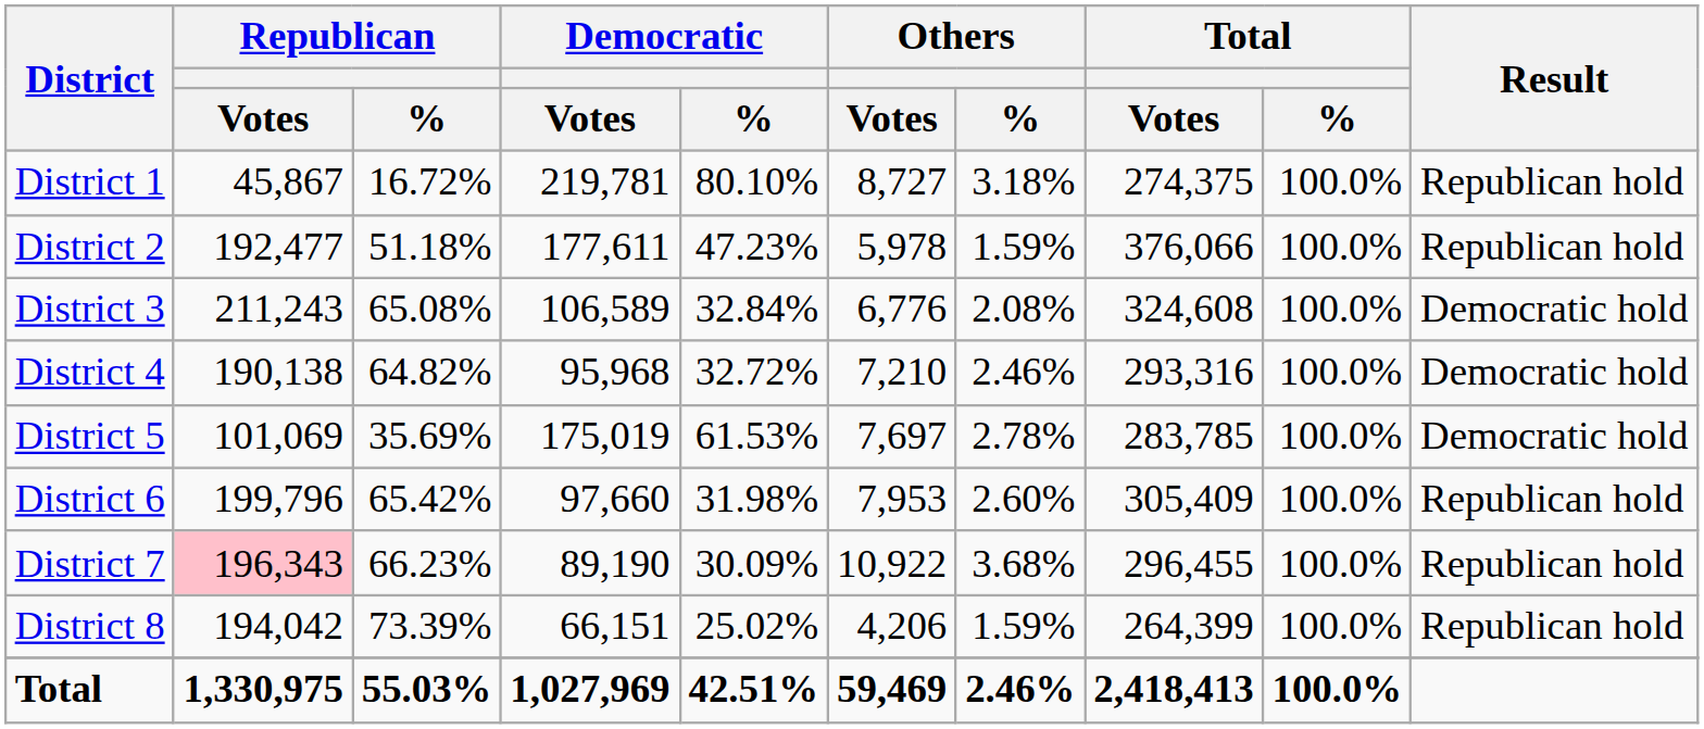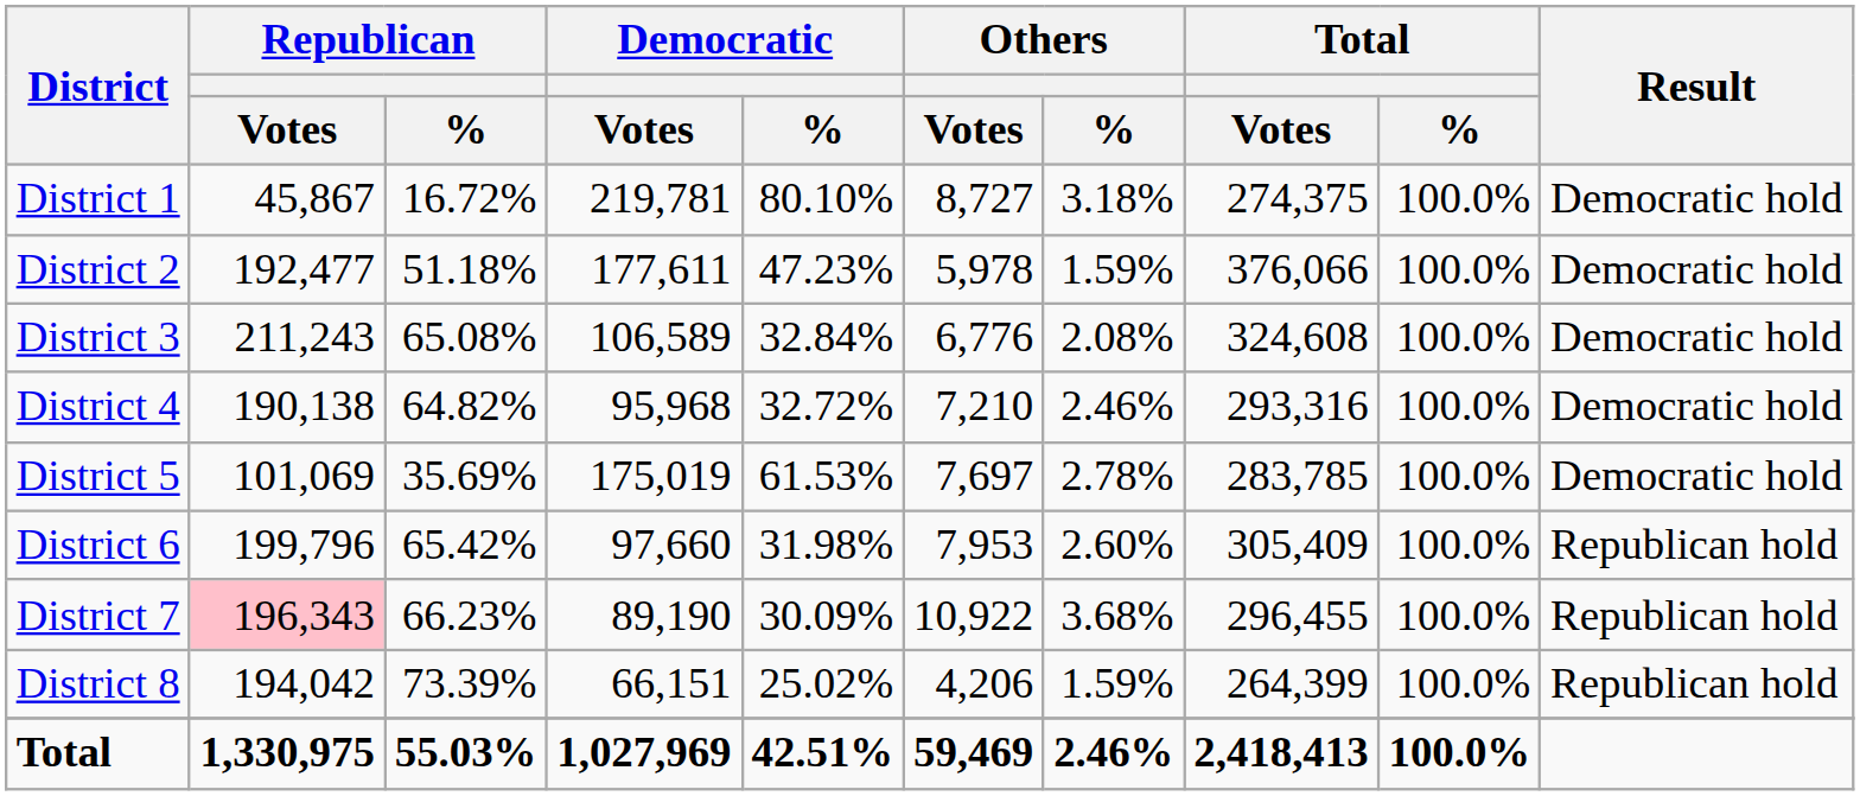District 1 | Result: Republican hold -> Democratic hold
District 2 | Result: Republican hold -> Democratic hold
